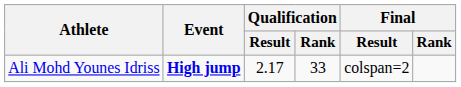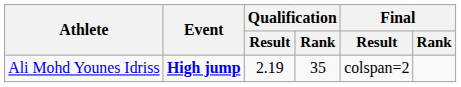Ali Mohd Younes Idriss | Qualification / Result: 2.17 -> 2.19
Ali Mohd Younes Idriss | Qualification / Rank: 33 -> 35
